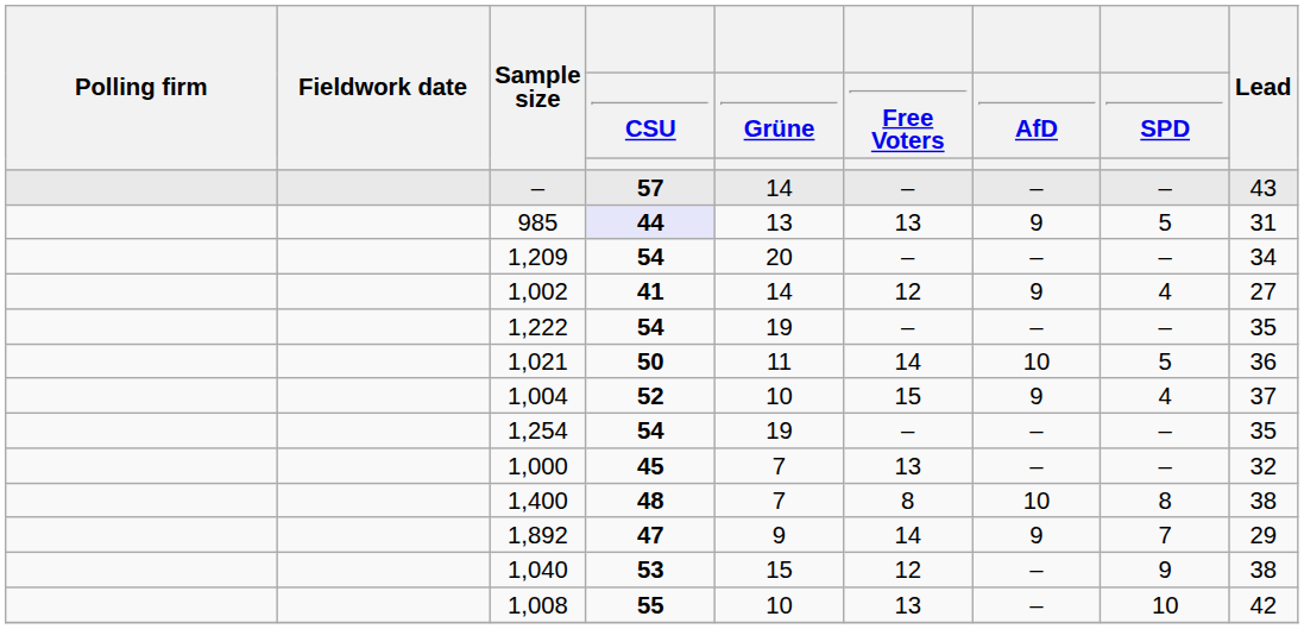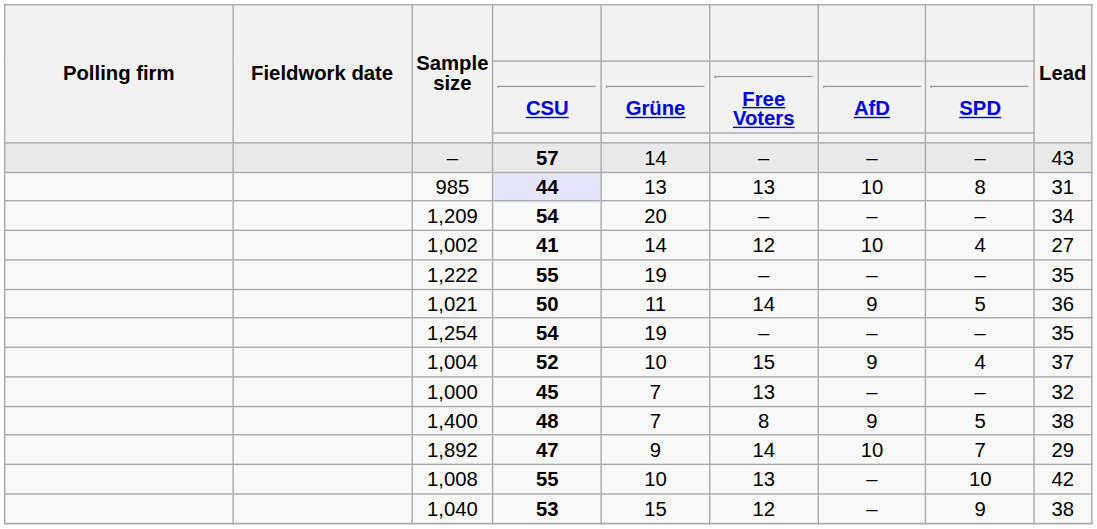985 | AfD: 9 -> 10
985 | SPD: 5 -> 8
1,002 | AfD: 9 -> 10
1,222 | CSU: 54 -> 55
1,021 | AfD: 10 -> 9
rows swapped: 1,254 <-> 1,004
1,400 | AfD: 10 -> 9
1,400 | SPD: 8 -> 5
1,892 | AfD: 9 -> 10
rows swapped: 1,008 <-> 1,040
